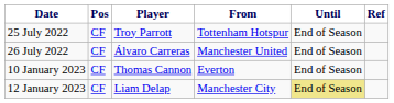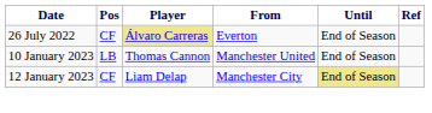- row: 25 July 2022 | CF | Troy Parrott | Tottenham Hotspur | End of Season
26 July 2022 | Player: no background -> khaki background
26 July 2022 | From: Manchester United -> Everton
10 January 2023 | Pos: CF -> LB
10 January 2023 | From: Everton -> Manchester United
